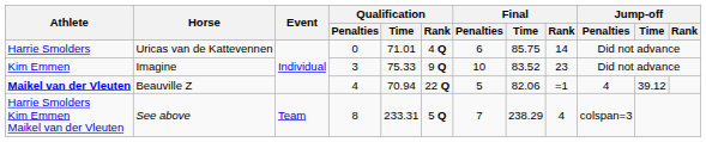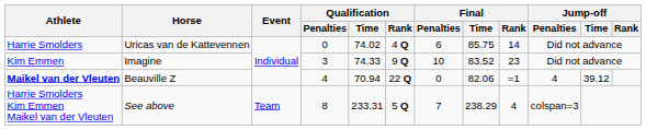Harrie Smolders | Qualification / Time: 71.01 -> 74.02
Kim Emmen | Qualification / Time: 75.33 -> 74.33
Maikel van der Vleuten | Final / Penalties: 5 -> 0
